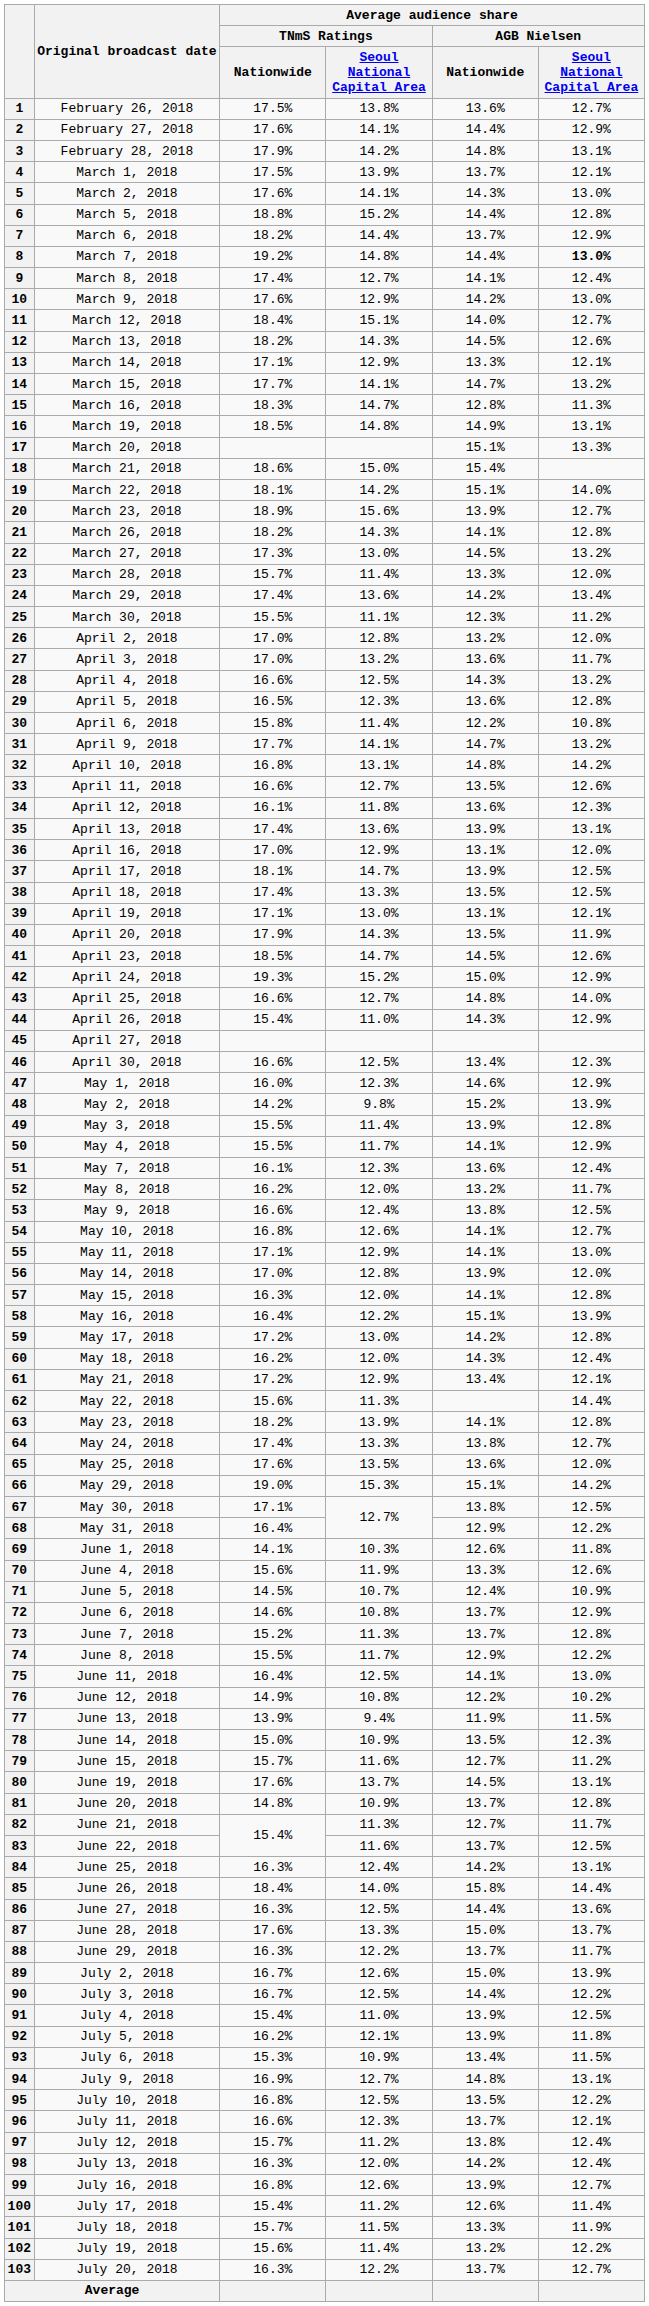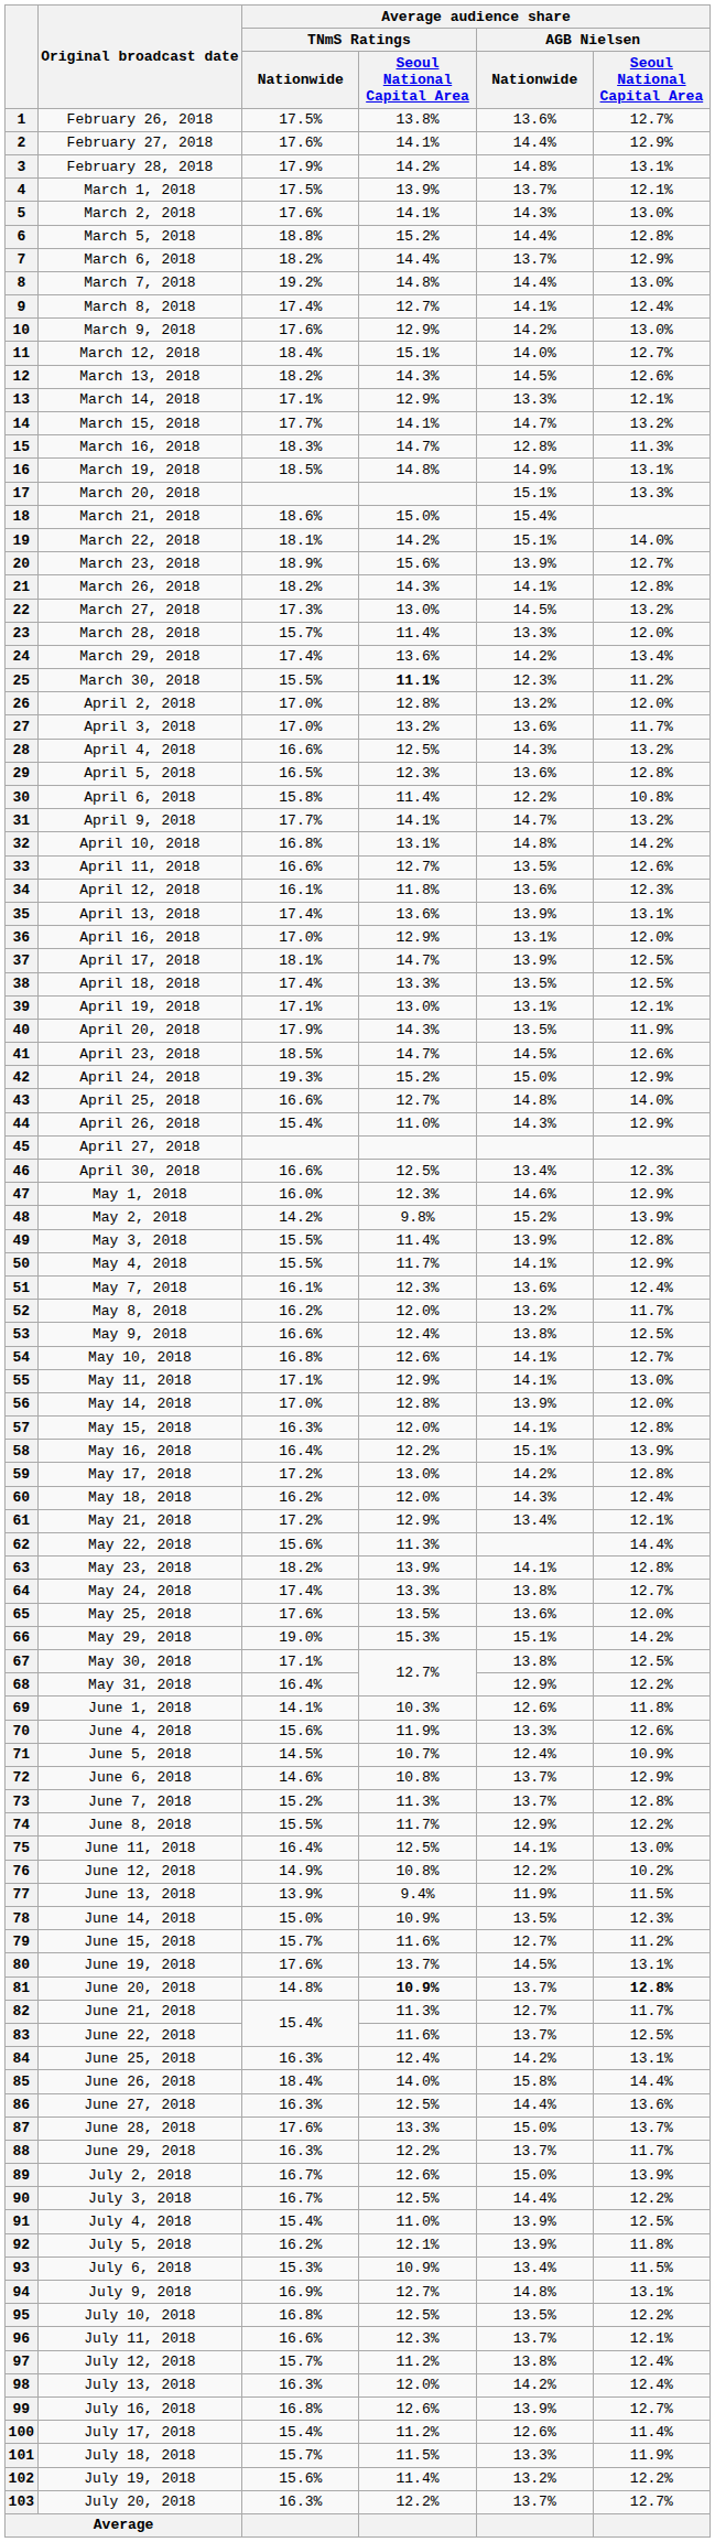8 | column 6: bold -> normal
25 | column 4: normal -> bold
81 | column 4: normal -> bold
81 | column 6: normal -> bold
